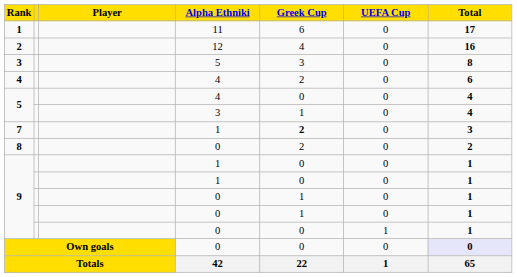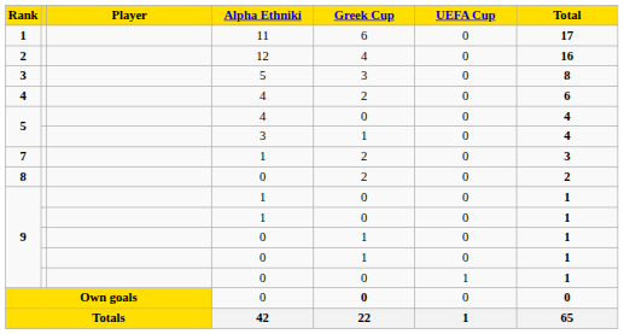7 | Greek Cup: bold -> normal
Own goals | Greek Cup: normal -> bold
Own goals | Total: lavender background -> no background
